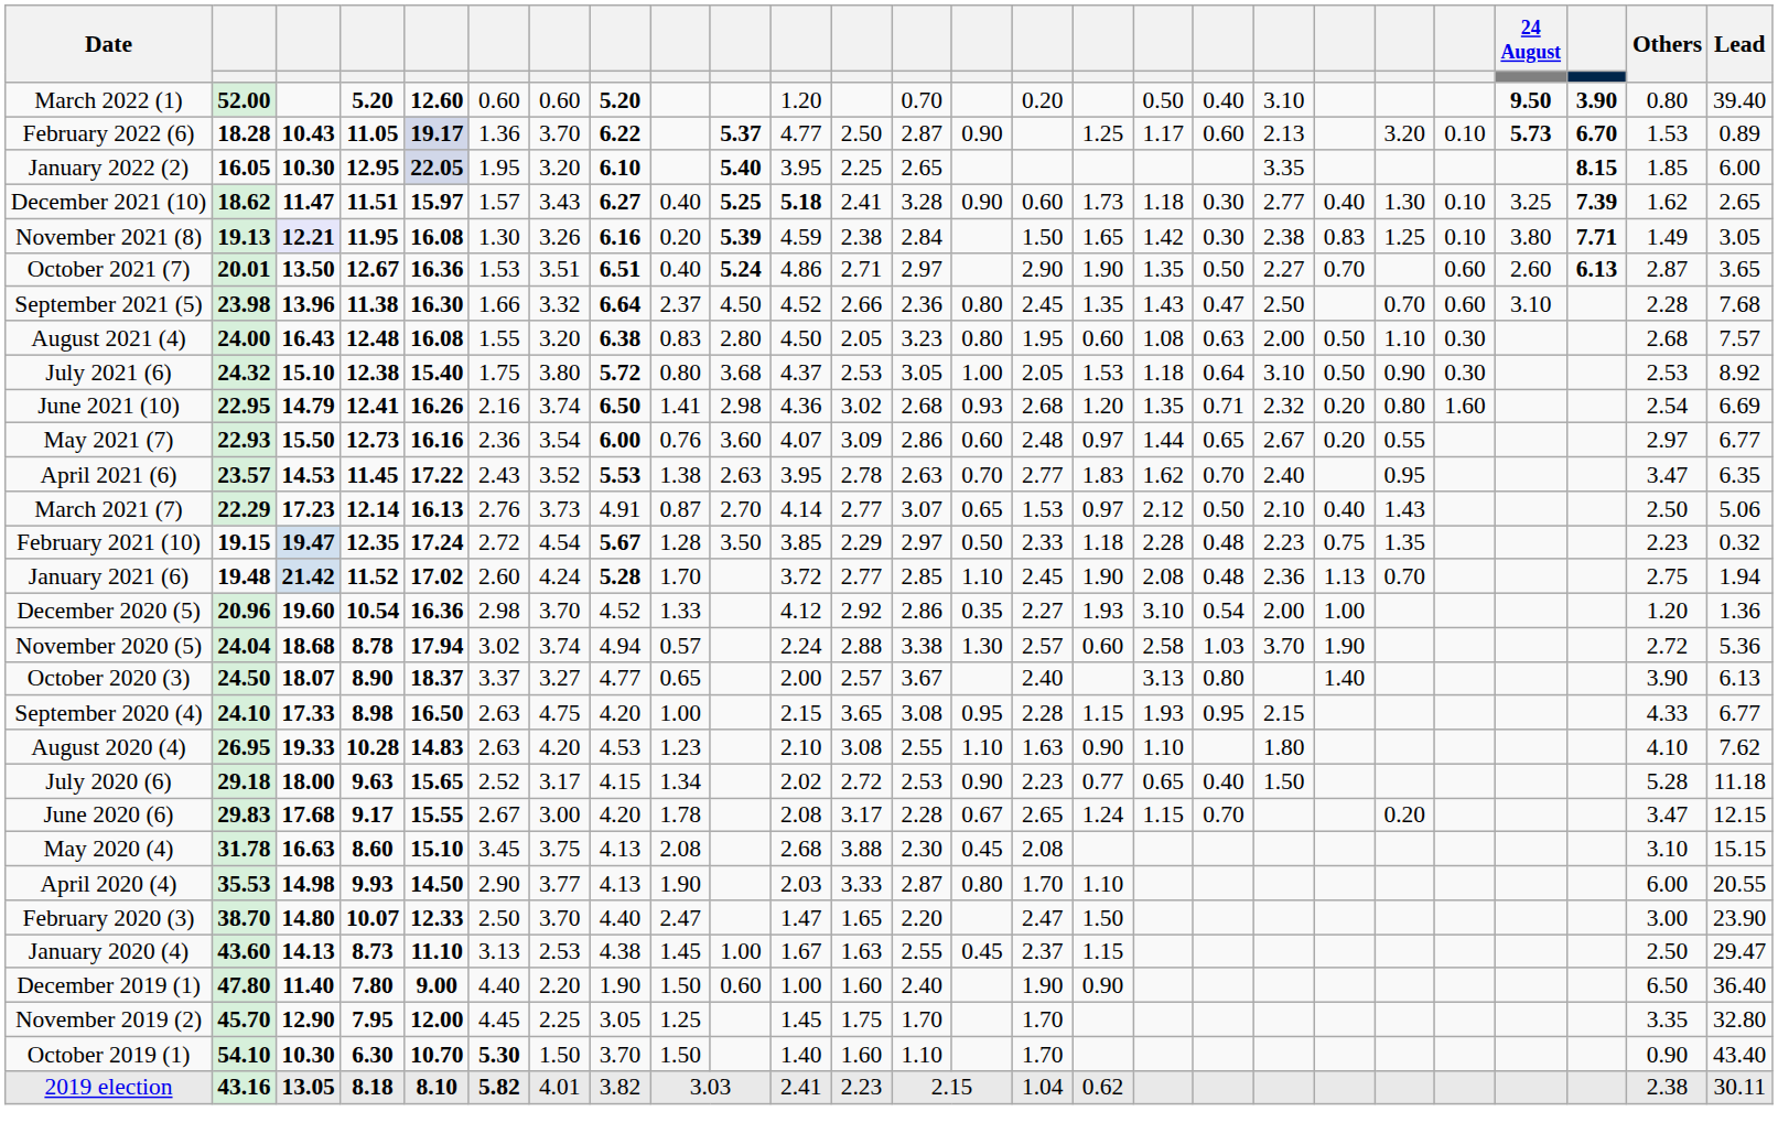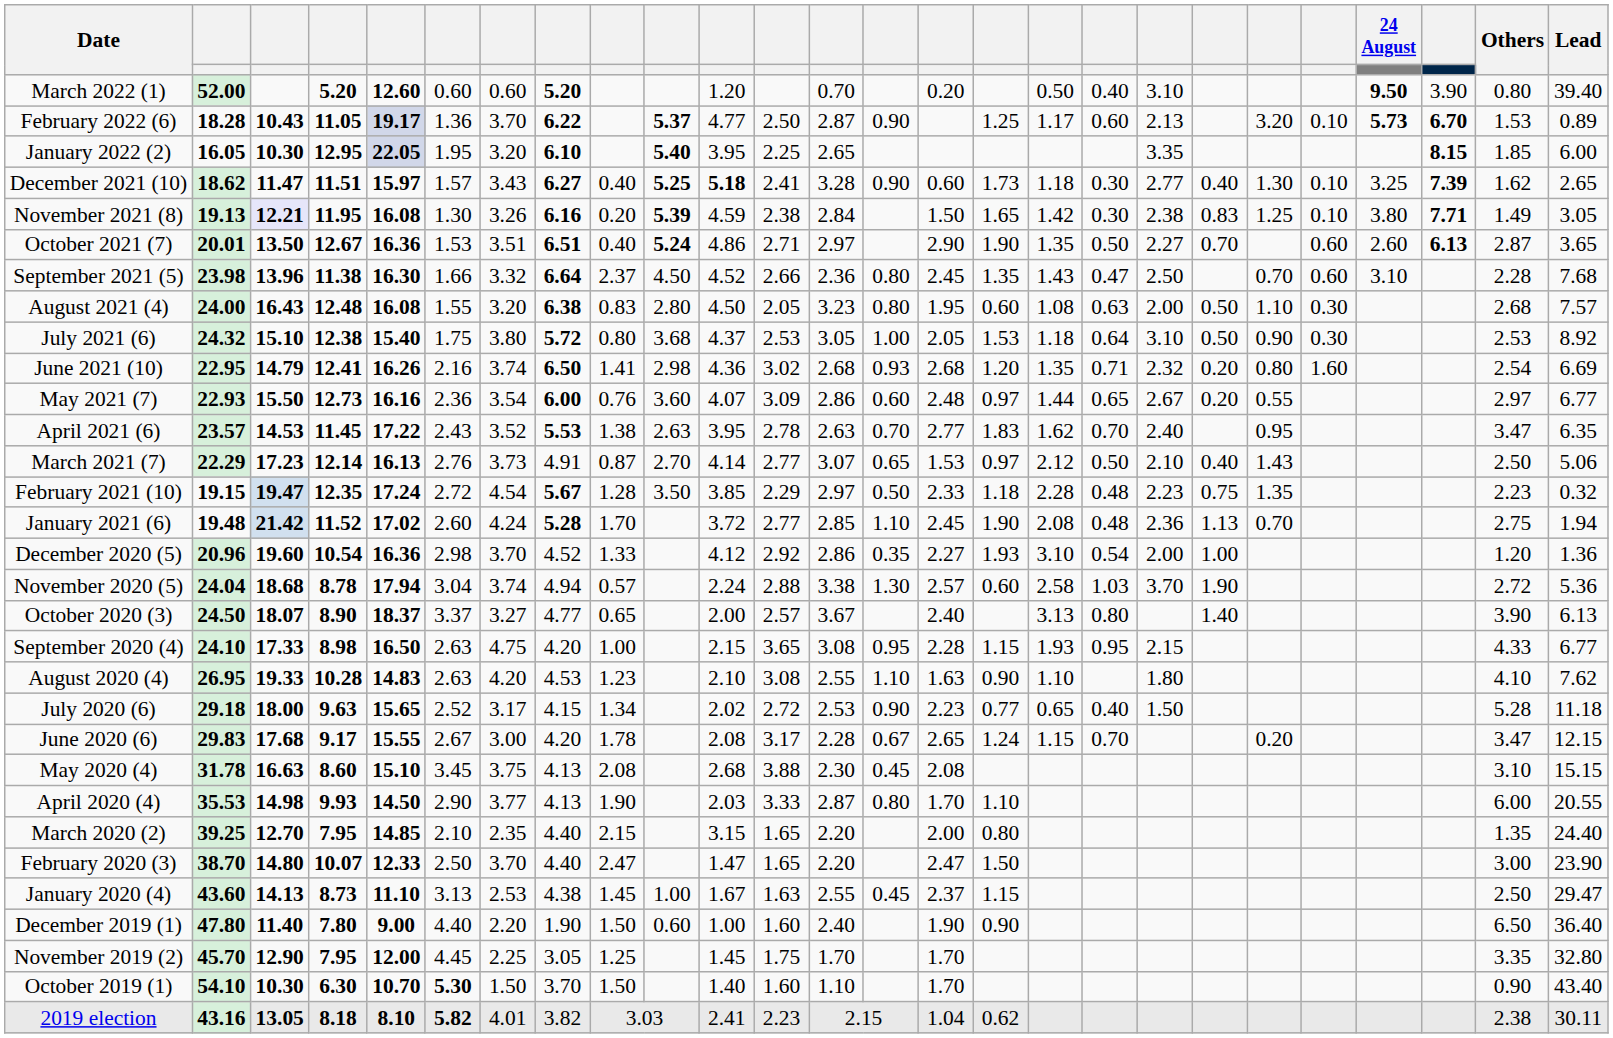March 2022 (1) | column 24: bold -> normal
November 2020 (5) | column 6: 3.02 -> 3.04
+ row: March 2020 (2) | 39.25 | 12.70 | 7.95 | 14.85 | 2.10 | 2.35 | 4.40 | 2.15 | 3.15 | 1.65 | 2.20 | 2.00 | 0.80 | 1.35 | 24.40
